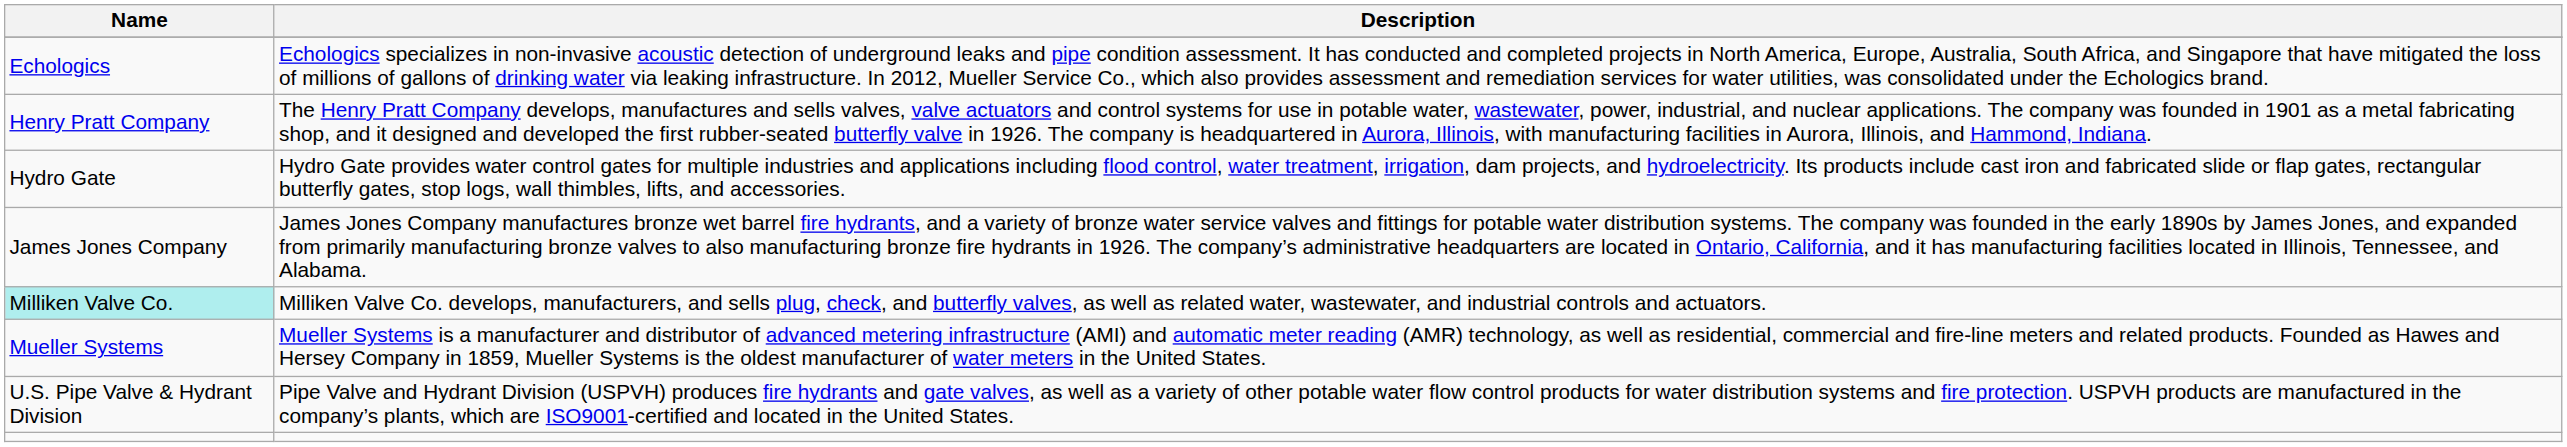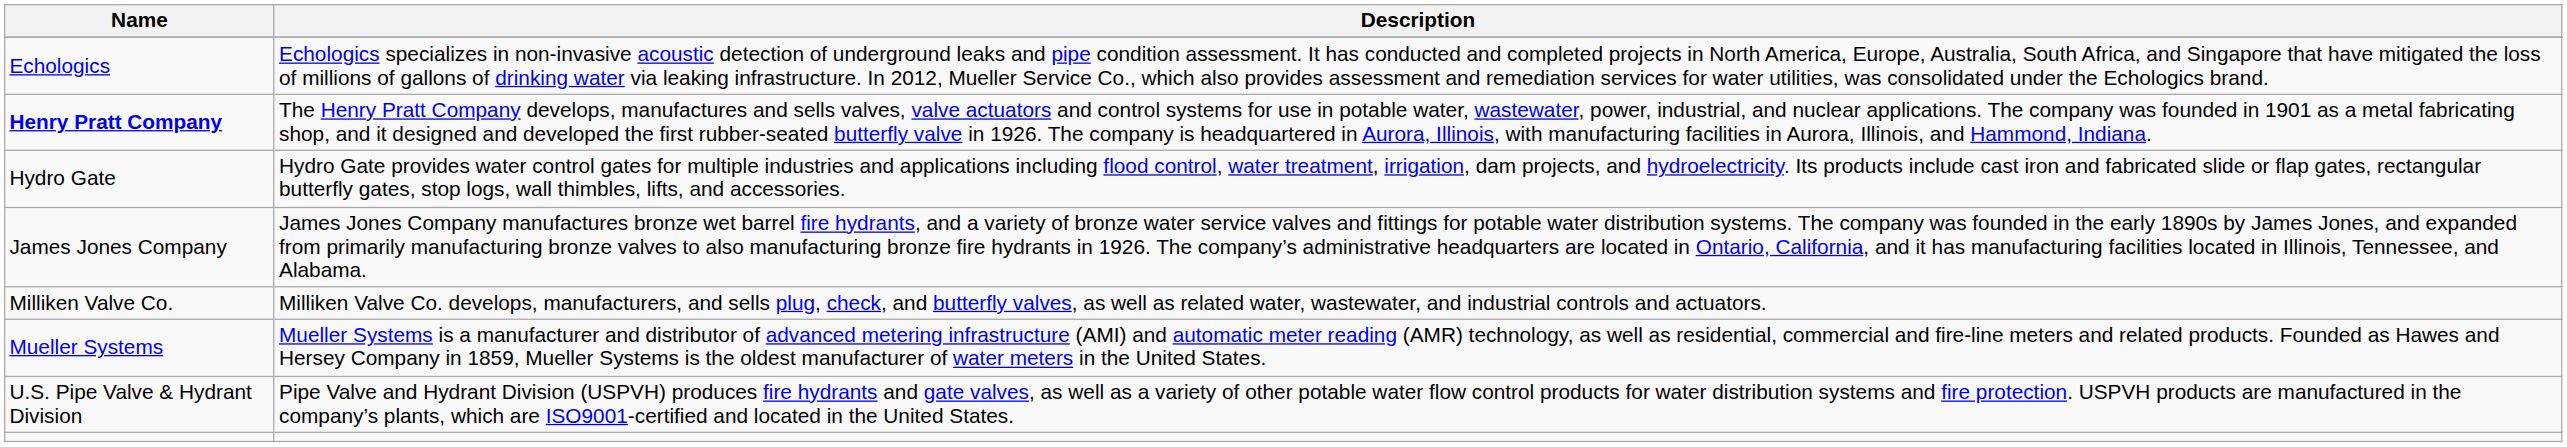row 3 | Name: normal -> bold
row 6 | Name: paleturquoise background -> no background
